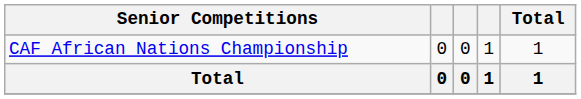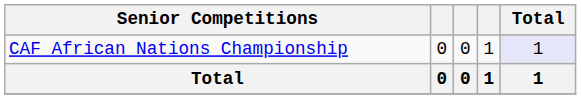CAF African Nations Championship | Total: no background -> lavender background
